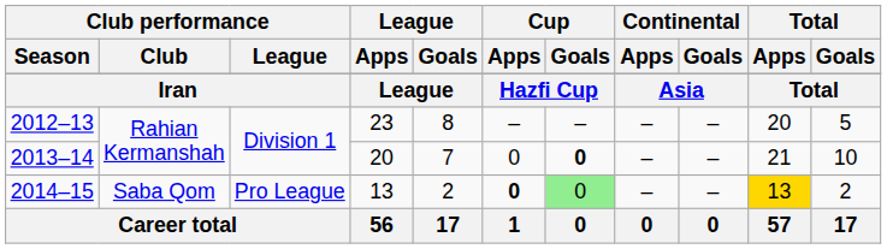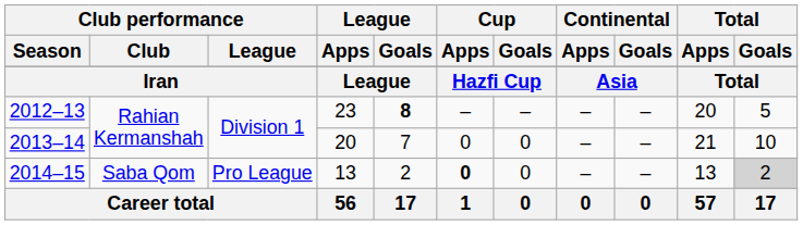2012–13 | League / Goals: normal -> bold
2013–14 | Cup / Goals: bold -> normal
2014–15 | Cup / Goals: lightgreen background -> no background
2014–15 | Total / Apps: gold background -> no background
2014–15 | Total / Goals: no background -> lightgrey background
